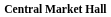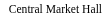Central Market Hall | column 1: bold -> normal
